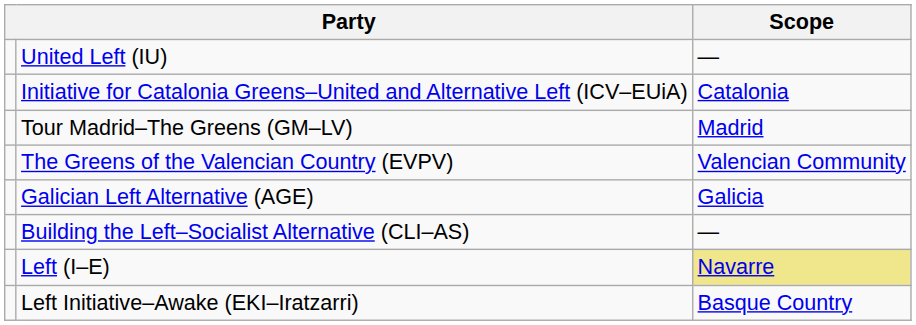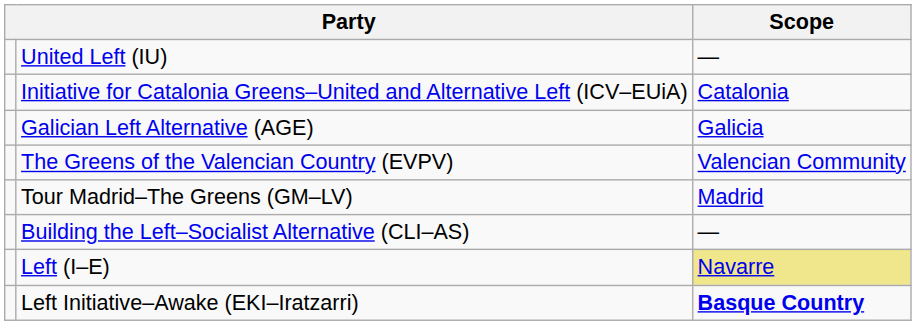rows swapped: Galician Left Alternative (AGE) <-> Tour Madrid–The Greens (GM–LV)
Left Initiative–Awake (EKI–Iratzarri) | Scope: normal -> bold
